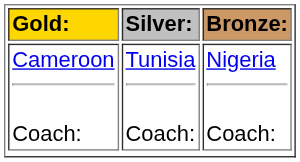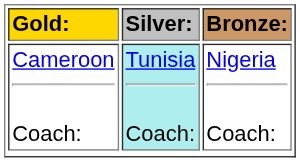Cameroon Coach: | Silver:: no background -> paleturquoise background
